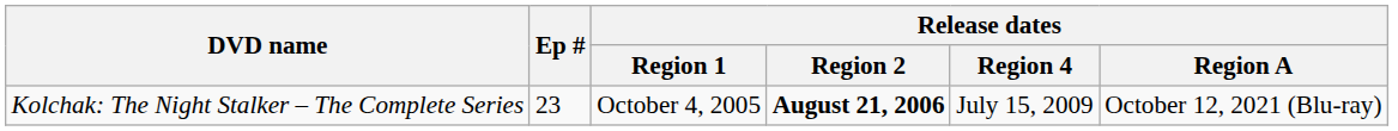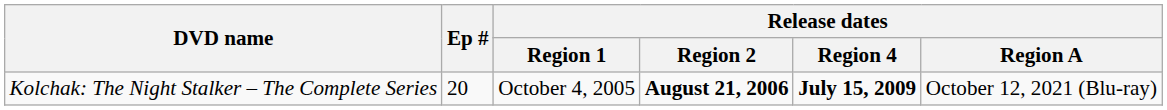Kolchak: The Night Stalker – The Complete Series | Ep #: 23 -> 20
Kolchak: The Night Stalker – The Complete Series | Release dates / Region 4: normal -> bold
